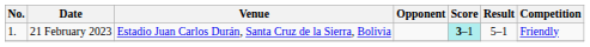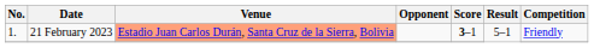21 February 2023 | Venue: no background -> lightsalmon background
21 February 2023 | Score: paleturquoise background -> no background
